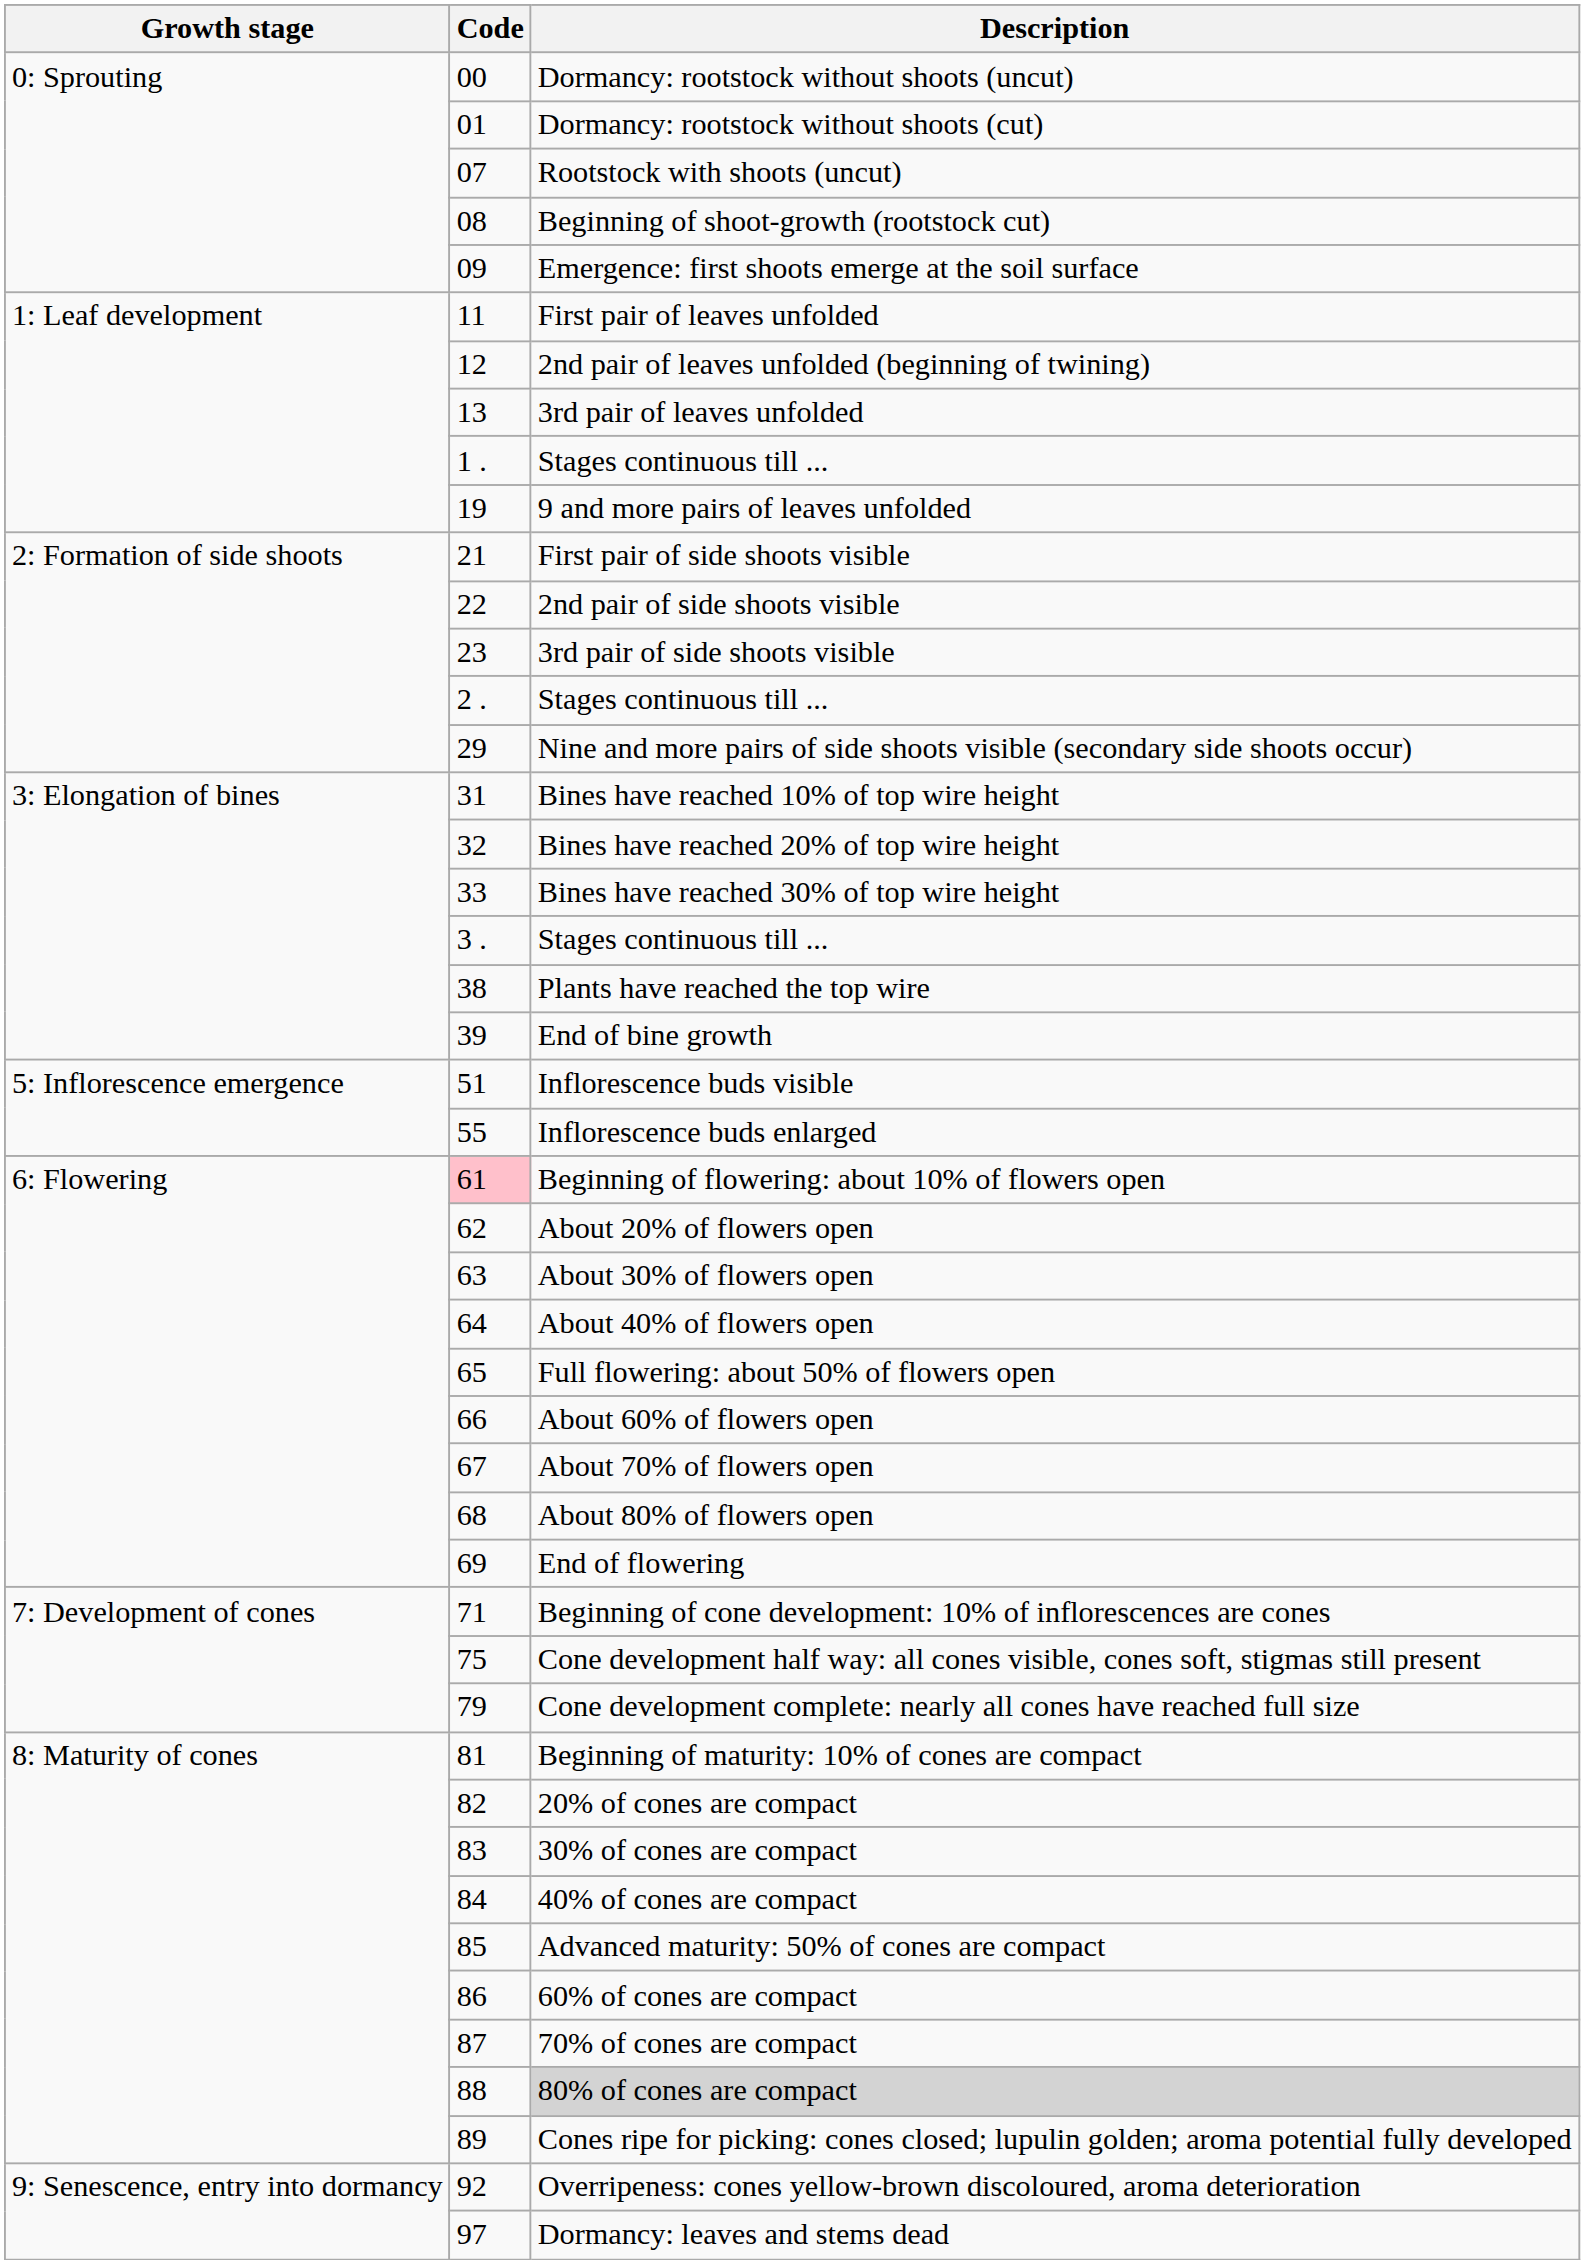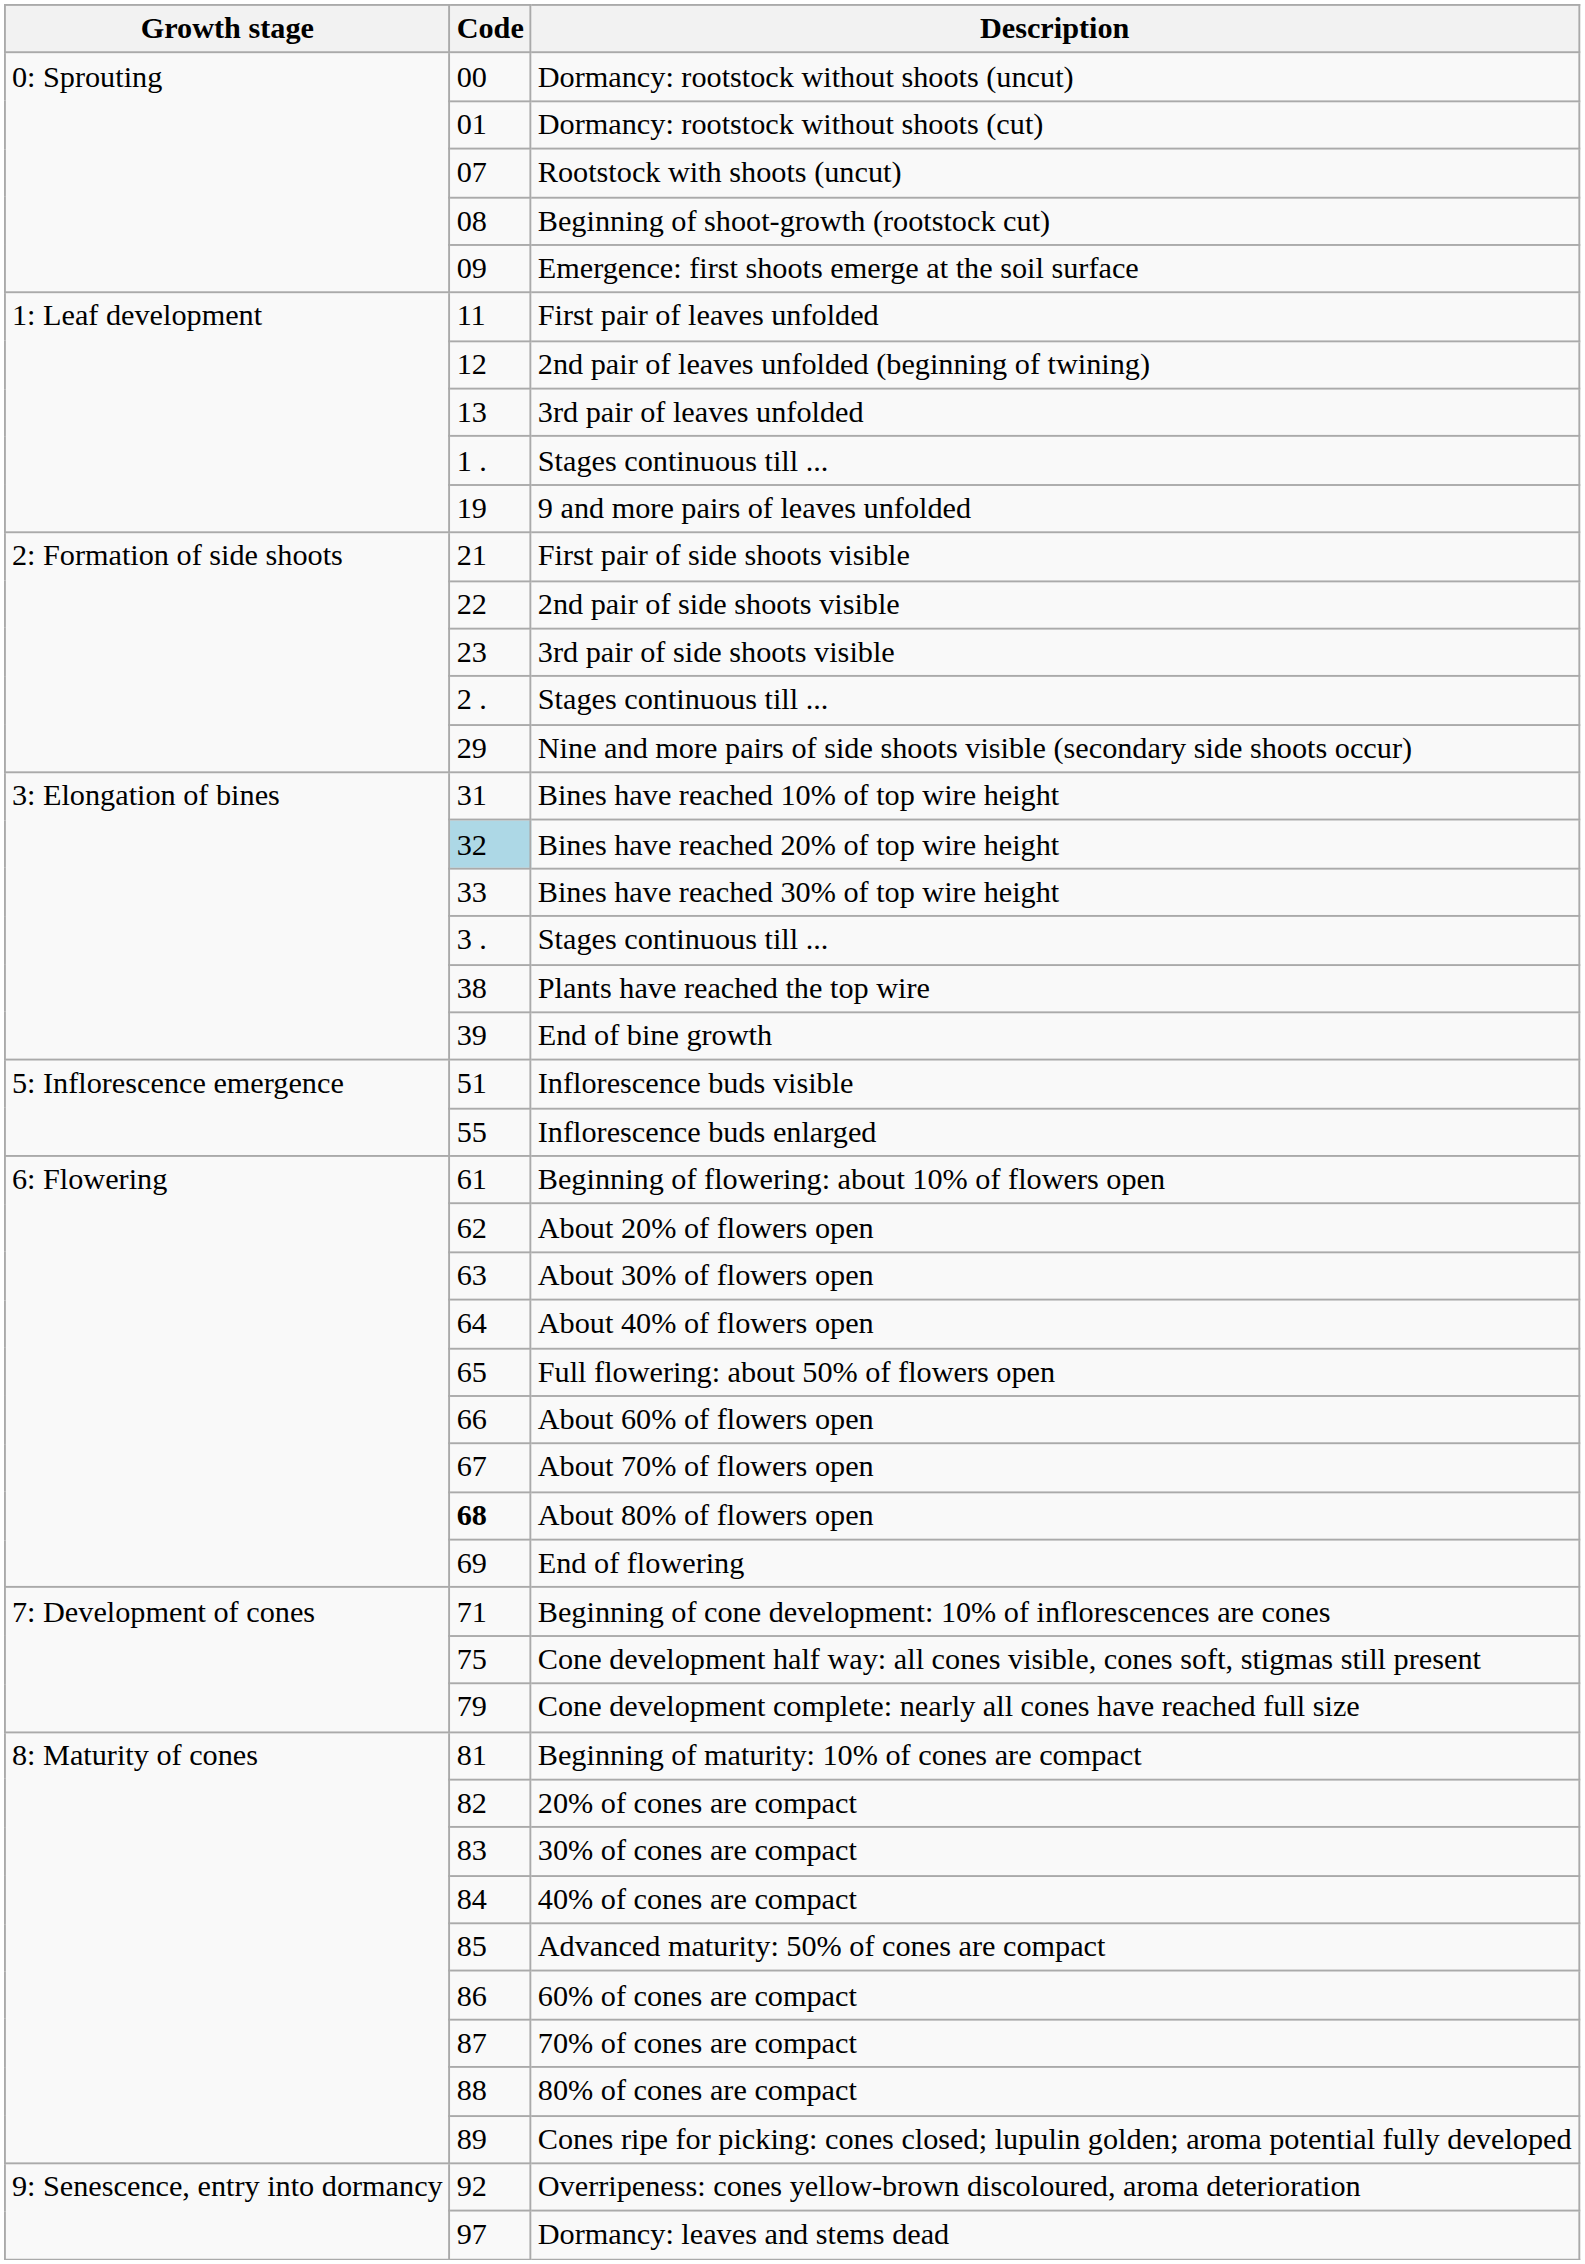Bines have reached 20% of top wire height | Code: no background -> lightblue background
Beginning of flowering: about 10% of flowers open | Code: pink background -> no background
About 80% of flowers open | Code: normal -> bold
80% of cones are compact | Description: lightgrey background -> no background
